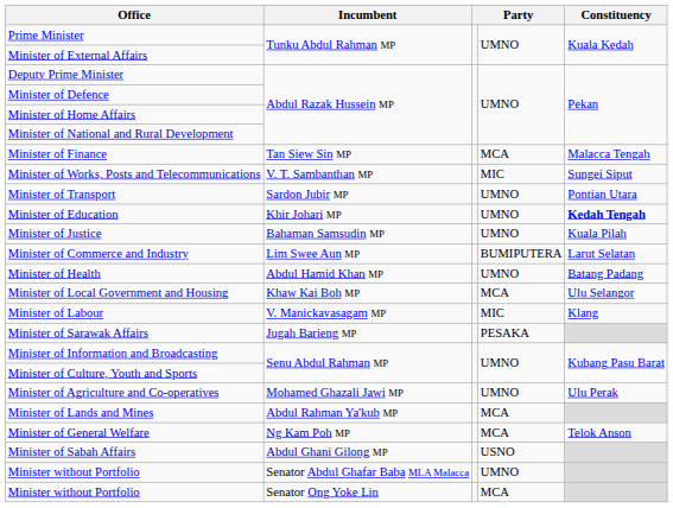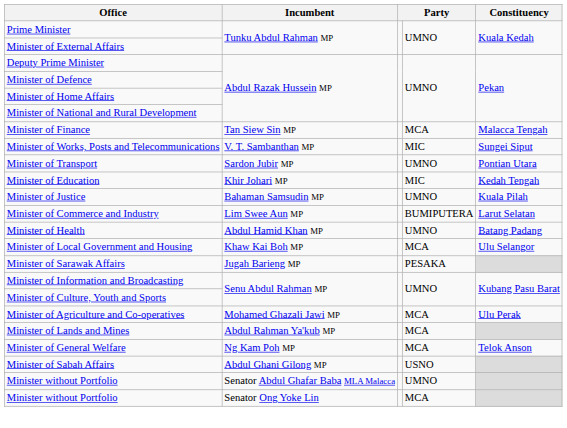Minister of Education | column 4: UMNO -> MIC
Minister of Education | Constituency: bold -> normal
- row: Minister of Labour | V. Manickavasagam MP | MIC | Klang
Minister of Agriculture and Co-operatives | column 4: UMNO -> MCA
